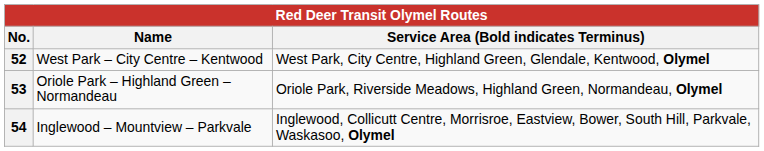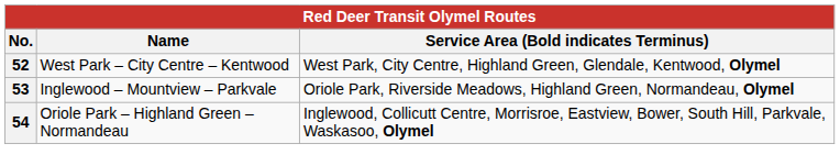53 | Name: Oriole Park – Highland Green – Normandeau -> Inglewood – Mountview – Parkvale
54 | Name: Inglewood – Mountview – Parkvale -> Oriole Park – Highland Green – Normandeau
